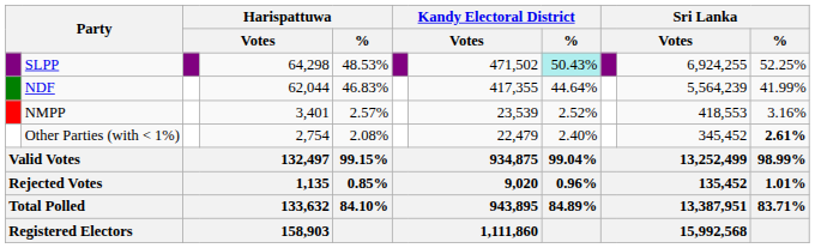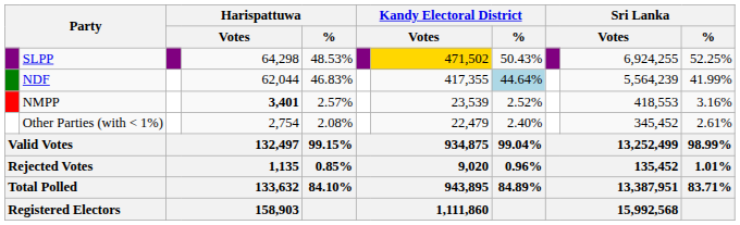SLPP | column 7: no background -> gold background
SLPP | Kandy Electoral District / %: paleturquoise background -> no background
NDF | Kandy Electoral District / %: no background -> lightblue background
NMPP | column 4: normal -> bold
Other Parties (with < 1%) | Sri Lanka / %: bold -> normal
